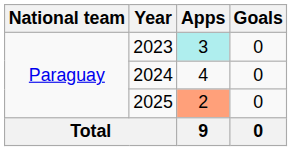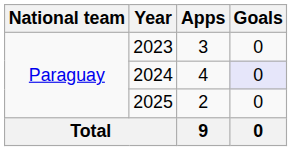2023 | Apps: paleturquoise background -> no background
2024 | Goals: no background -> lavender background
2025 | Apps: lightsalmon background -> no background
